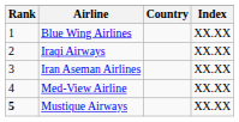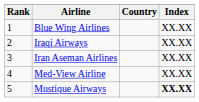Mustique Airways | Rank: bold -> normal
Mustique Airways | Index: normal -> bold
